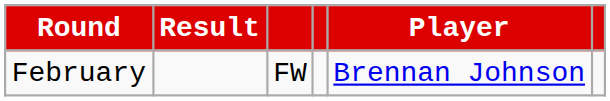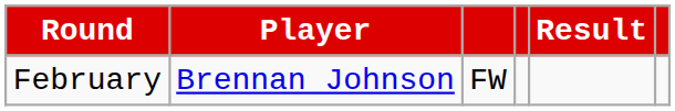columns swapped: Result <-> Player
